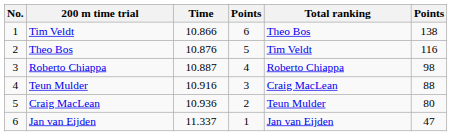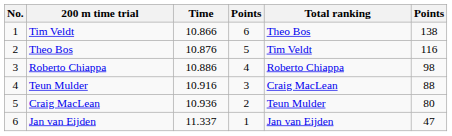row 4 | Time: 10.887 -> 10.886
